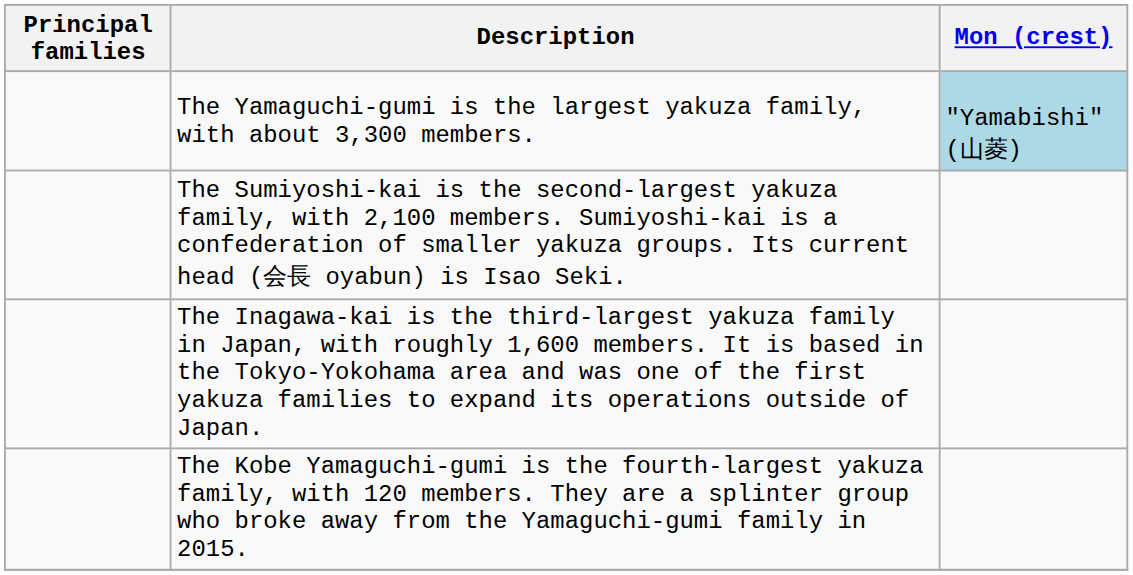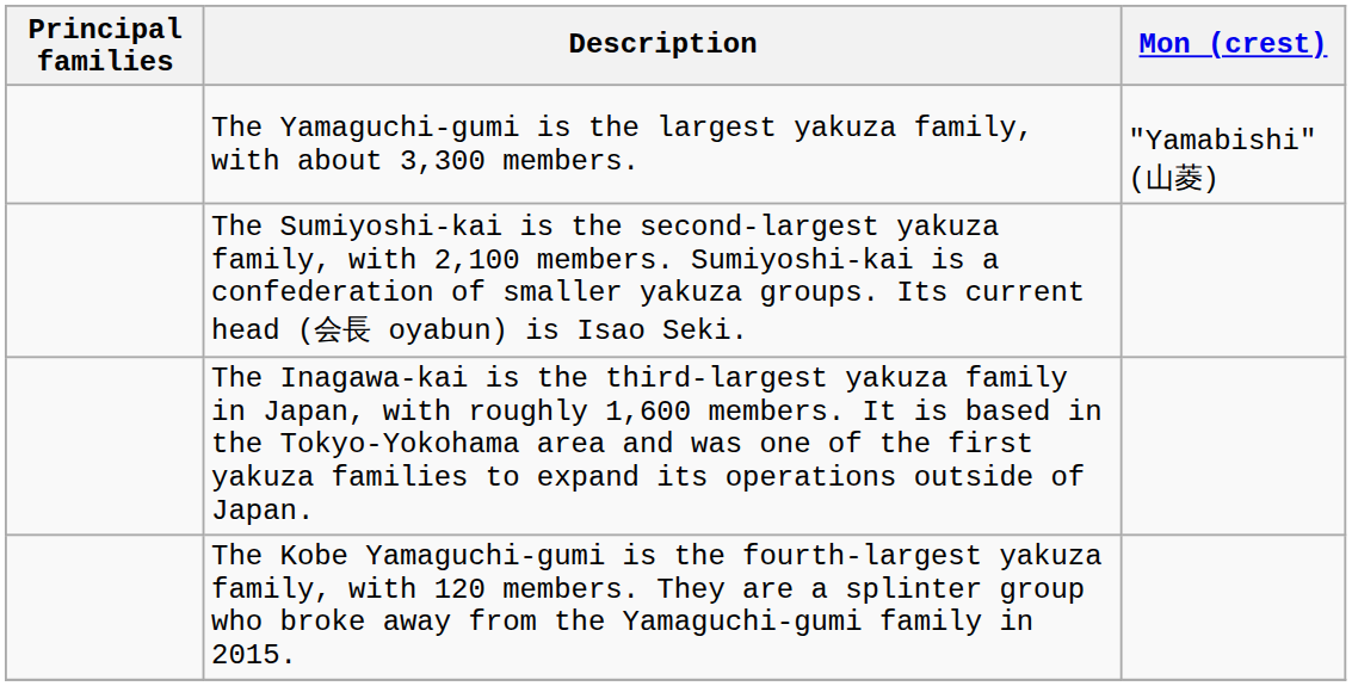row 2 | Mon (crest): lightblue background -> no background
